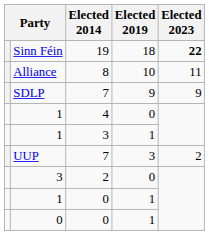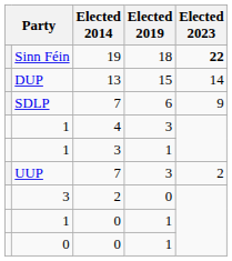+ row: DUP | 13 | 15 | 14
- row: Alliance | 8 | 10 | 11
SDLP | Elected 2019: 9 -> 6
1 / 4 | Elected 2019: 0 -> 3
